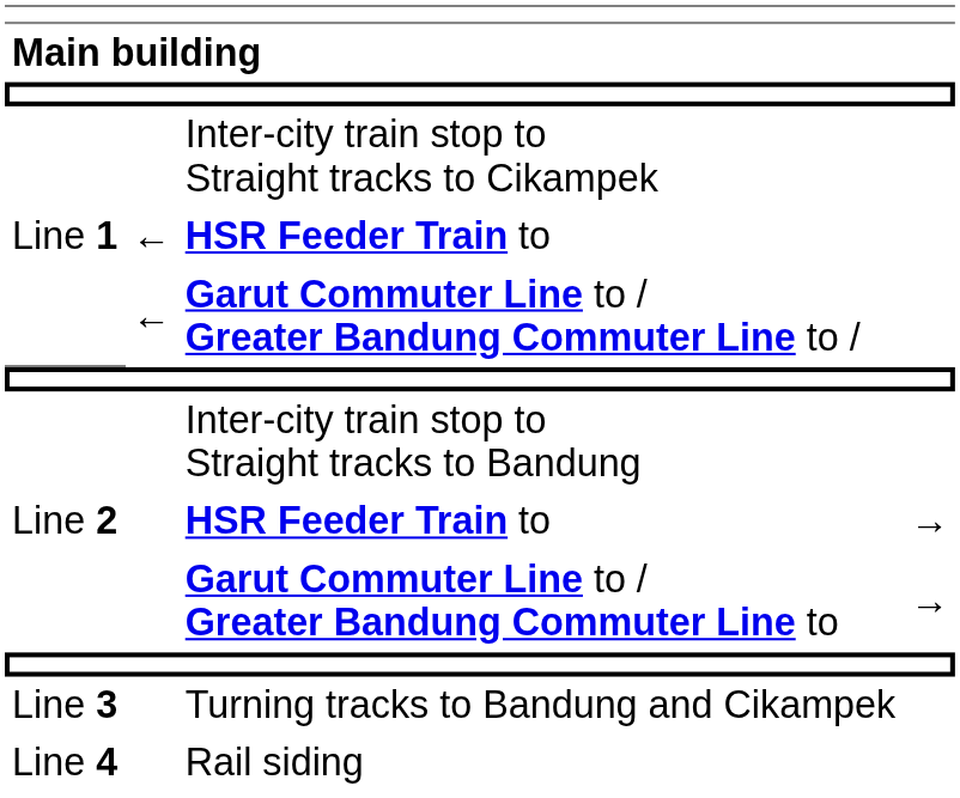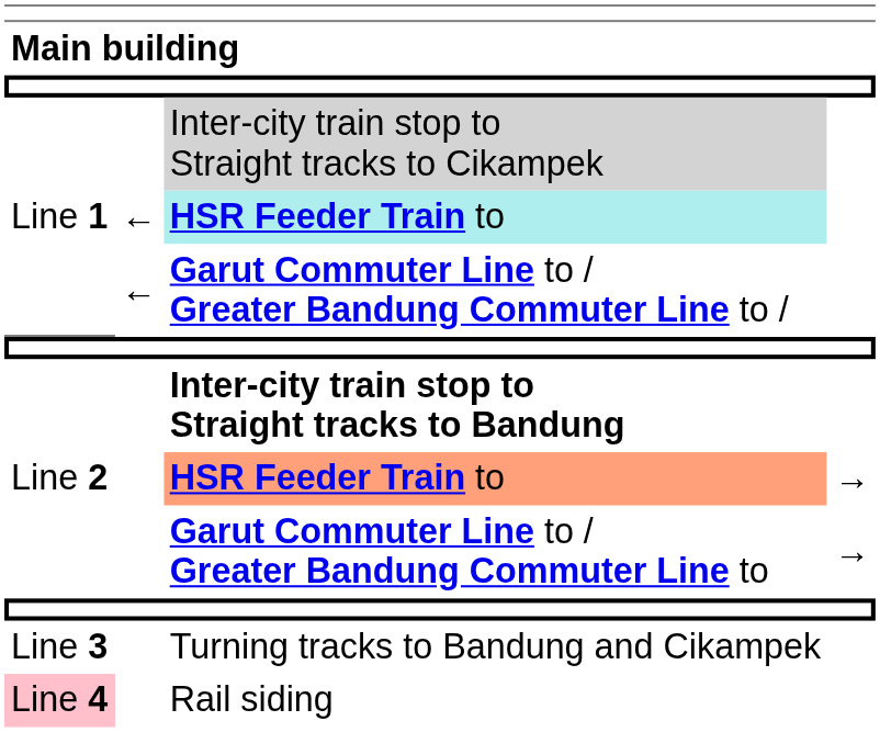Inter-city train stop to Straight tracks to Cikampek | column 3: no background -> lightgrey background
Line 1 / HSR Feeder Train to | column 3: no background -> paleturquoise background
Inter-city train stop to Straight tracks to Bandung | column 3: normal -> bold
Line 2 / HSR Feeder Train to | column 3: no background -> lightsalmon background
Rail siding | column 1: no background -> pink background
